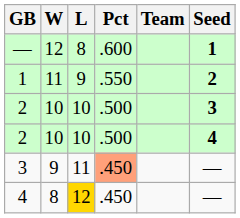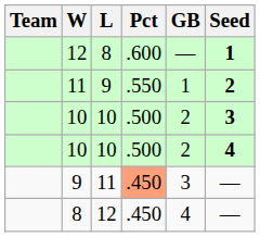columns swapped: Team <-> GB
row 7 | L: gold background -> no background
